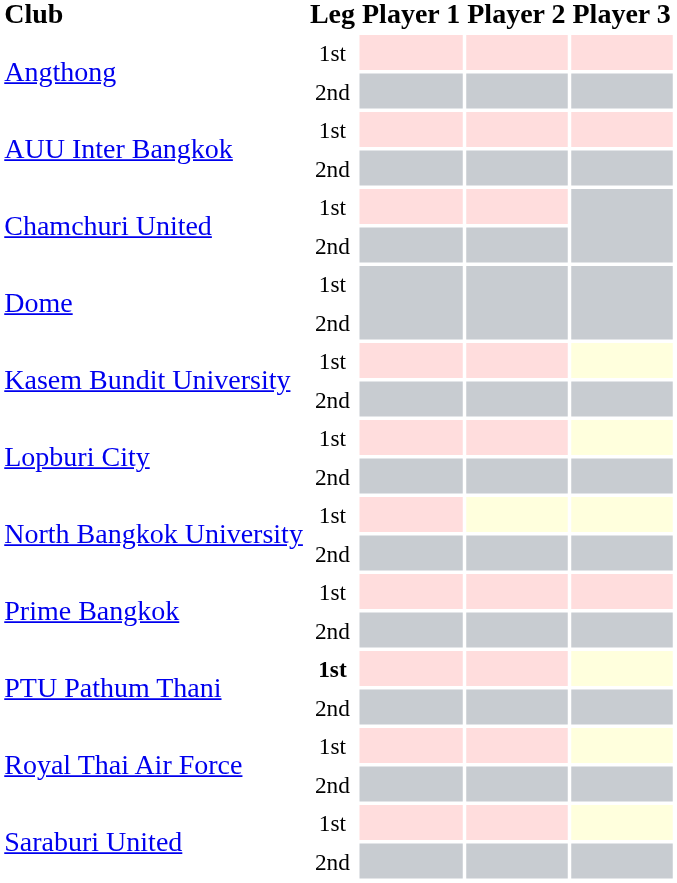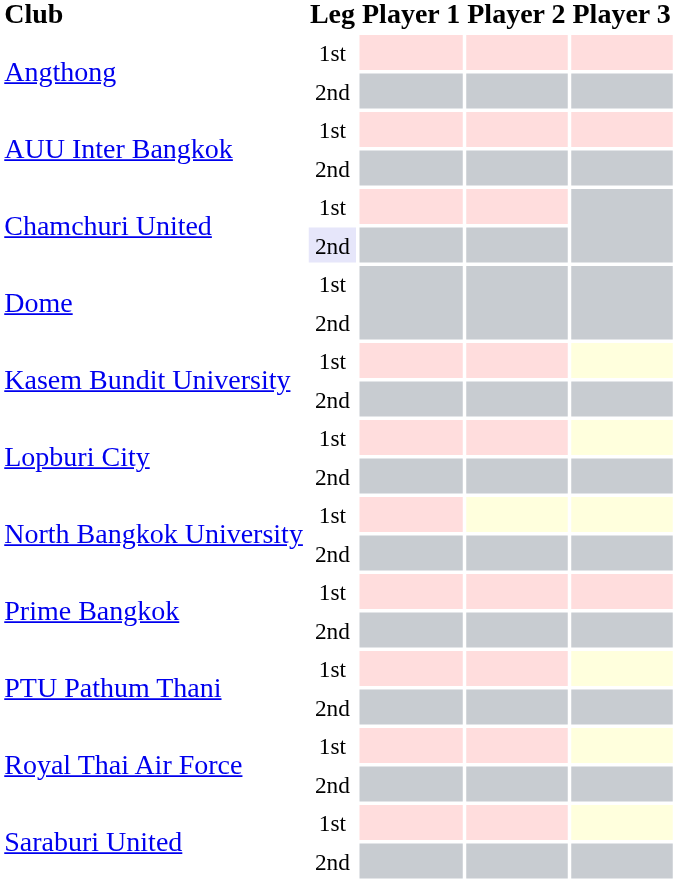Chamchuri United / 2nd | Leg: no background -> lavender background
PTU Pathum Thani / 1st | Leg: bold -> normal
